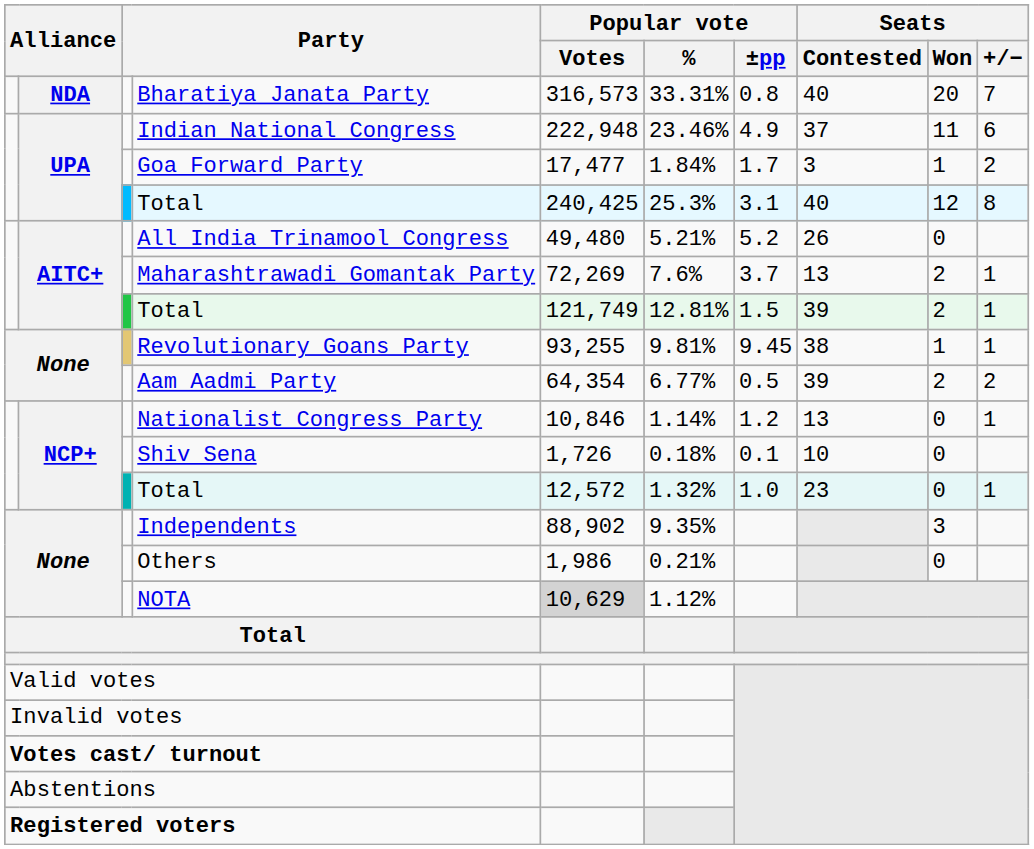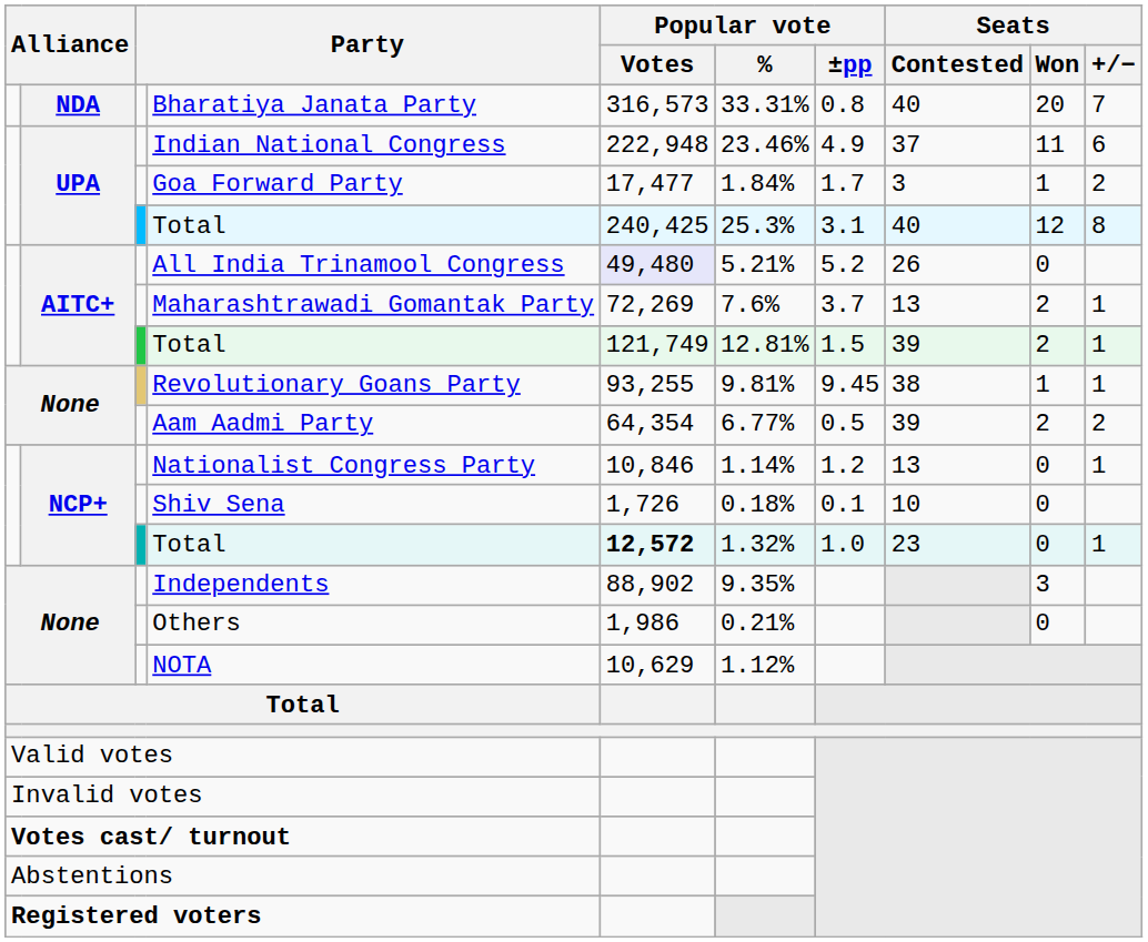All India Trinamool Congress | Popular vote / Votes: no background -> lavender background
NCP+ / Total | Popular vote / Votes: normal -> bold
NOTA | Popular vote / Votes: lightgrey background -> no background
